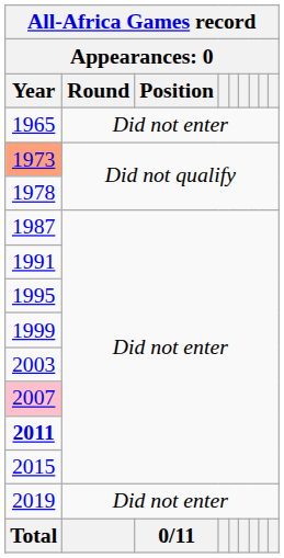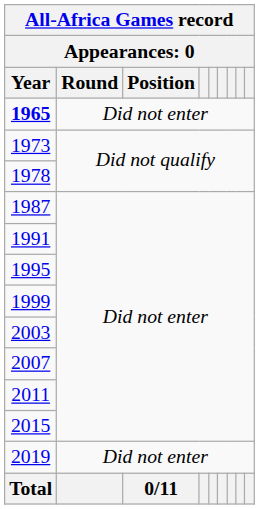1965 | Year: normal -> bold
1973 | Year: lightsalmon background -> no background
2007 | Year: pink background -> no background
2011 | Year: bold -> normal
